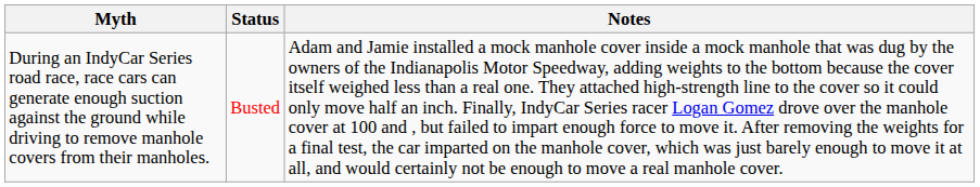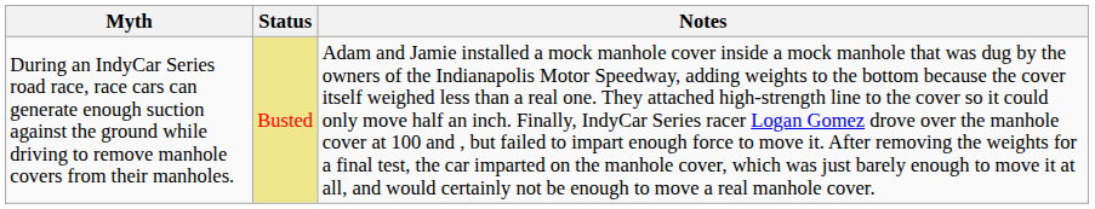row 2 | Status: no background -> khaki background
